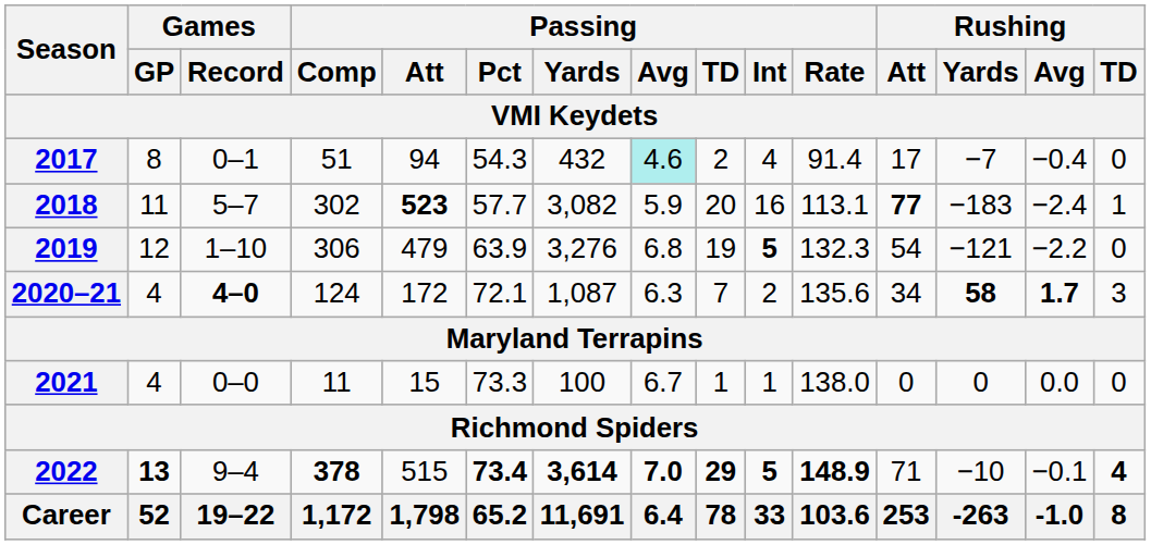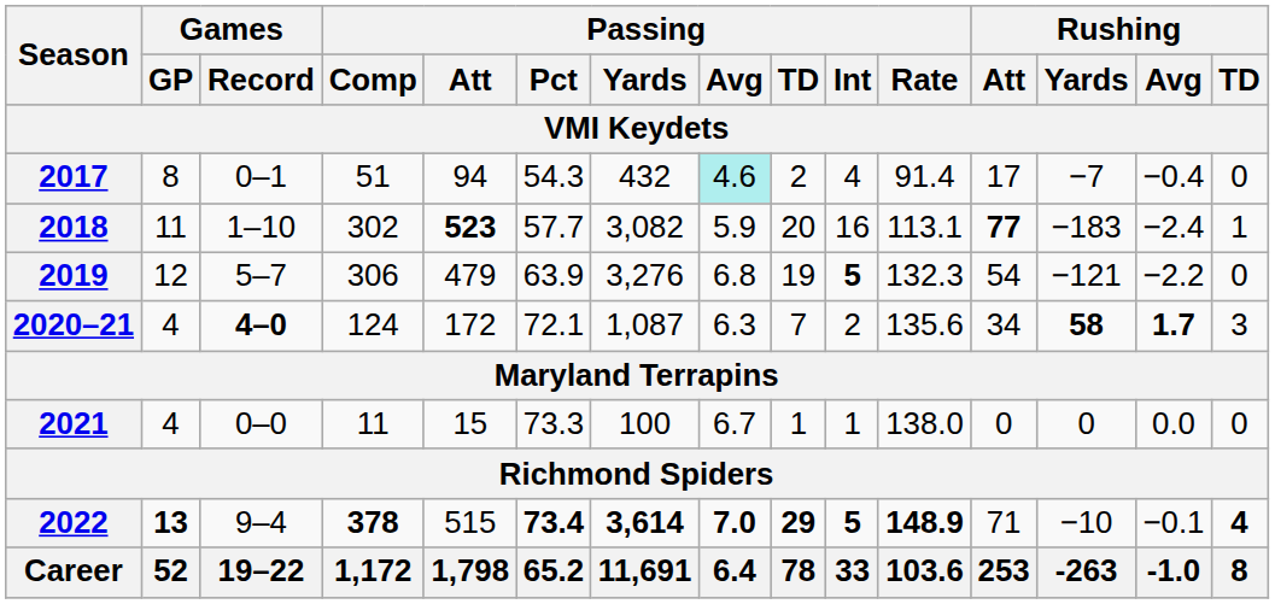2018 | Games / Record: 5–7 -> 1–10
2019 | Games / Record: 1–10 -> 5–7
